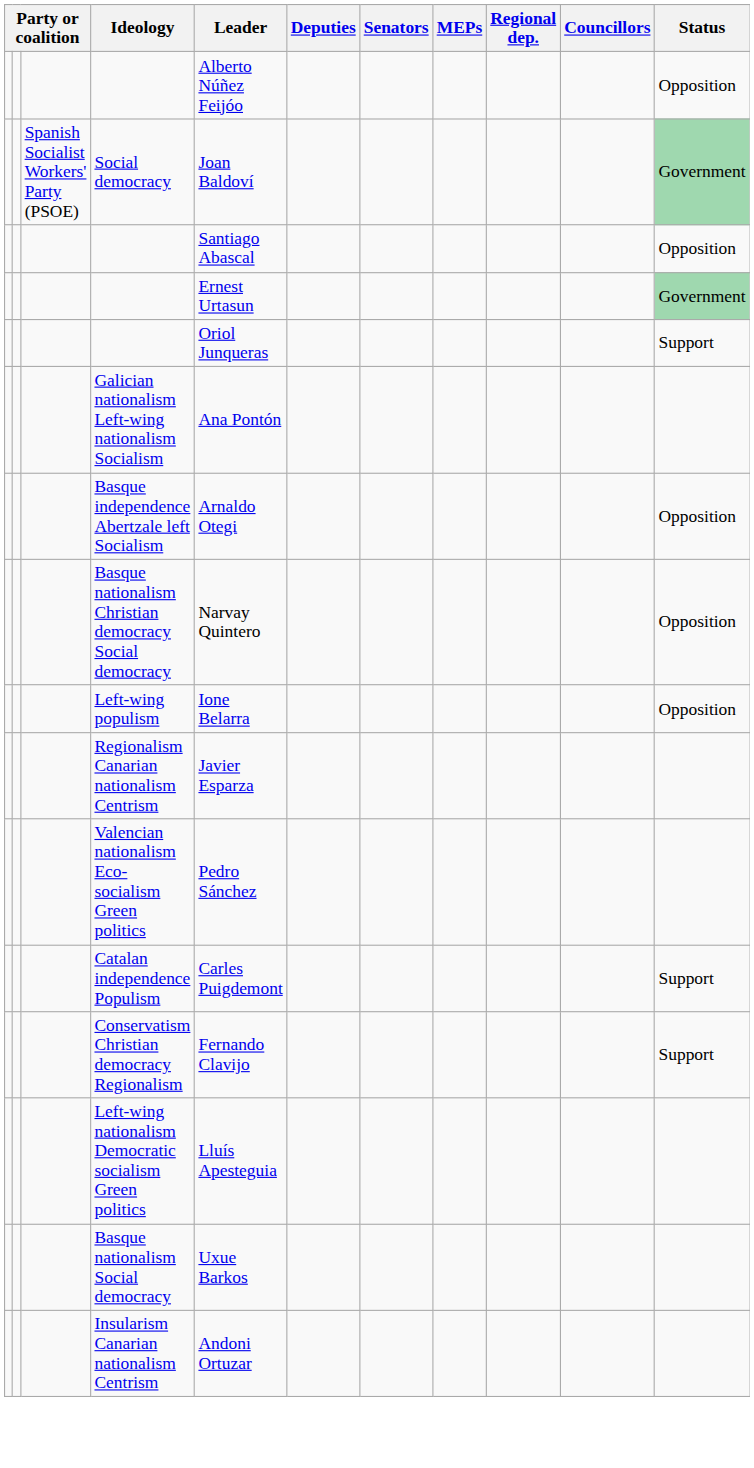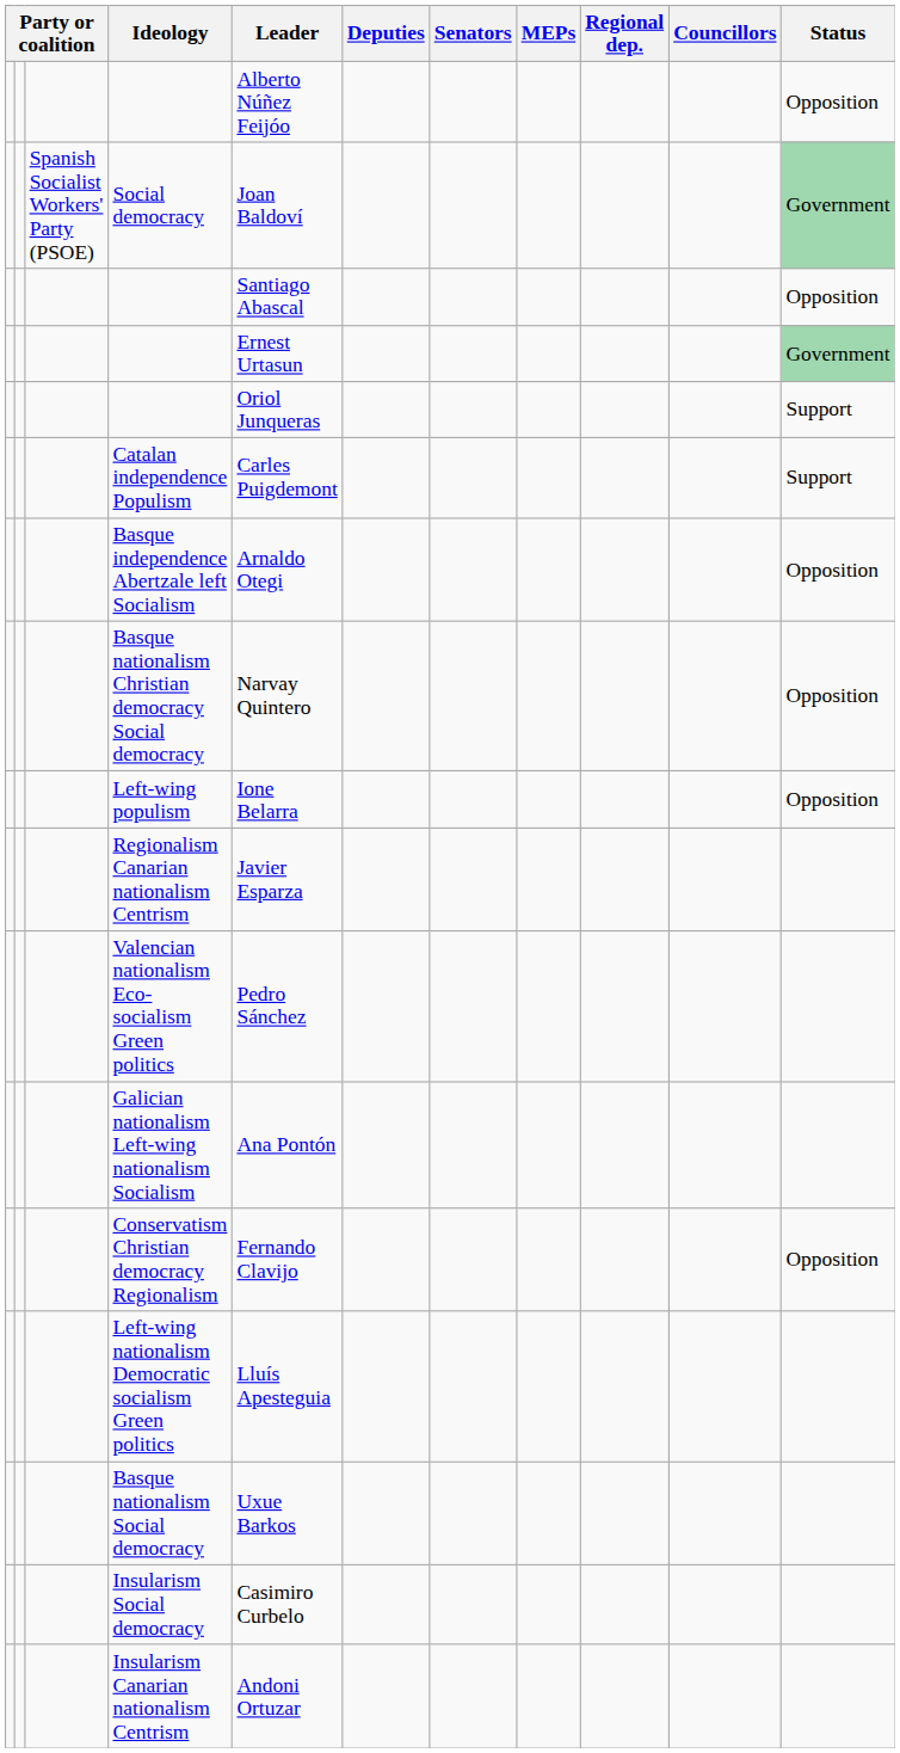rows swapped: Catalan independence Populism <-> Galician nationalism Left-wing nationalism Socialism
Conservatism Christian democracy Regionalism | Status: Support -> Opposition
+ row: Insularism Social democracy | Casimiro Curbelo
